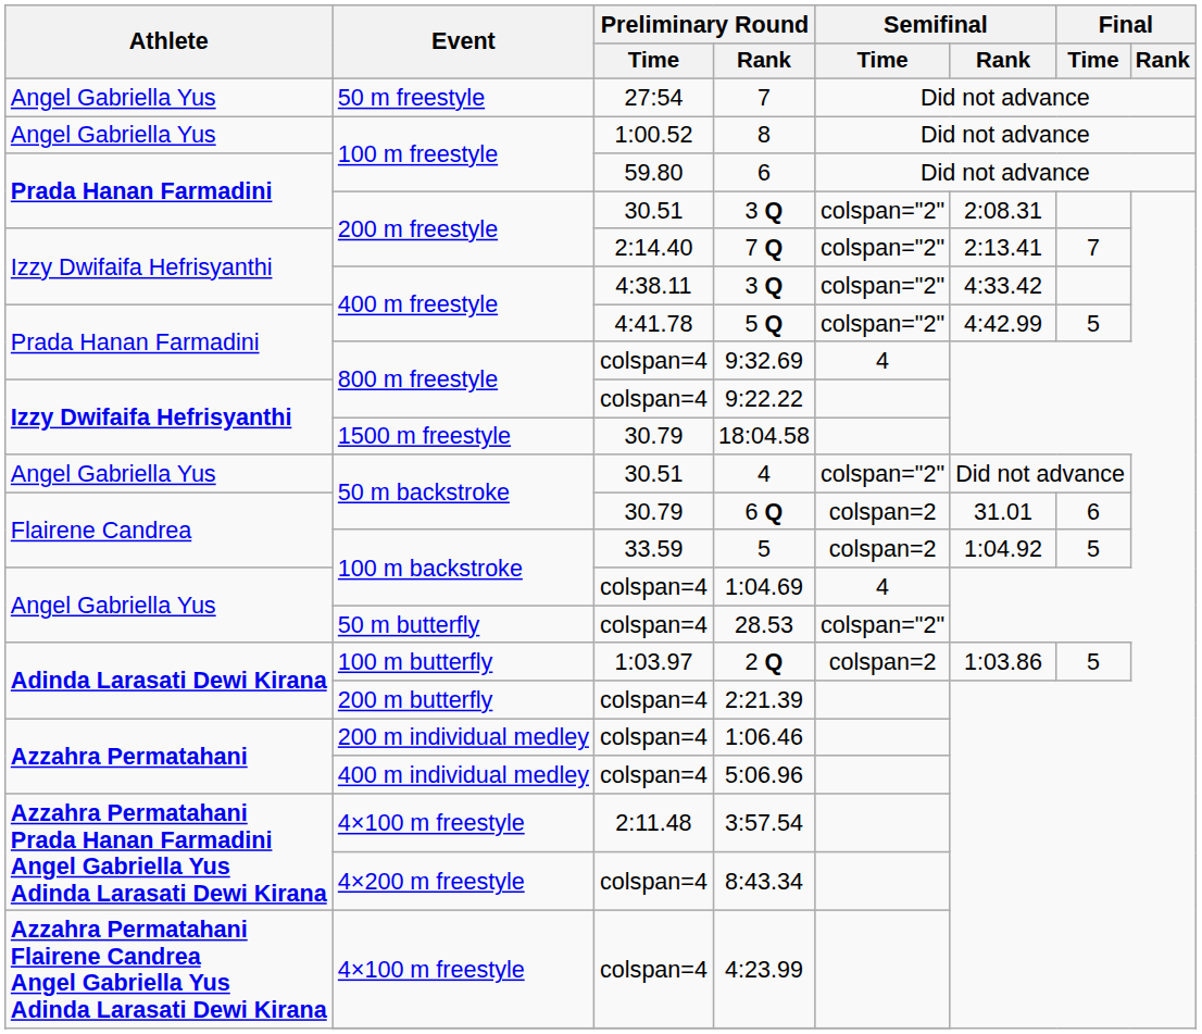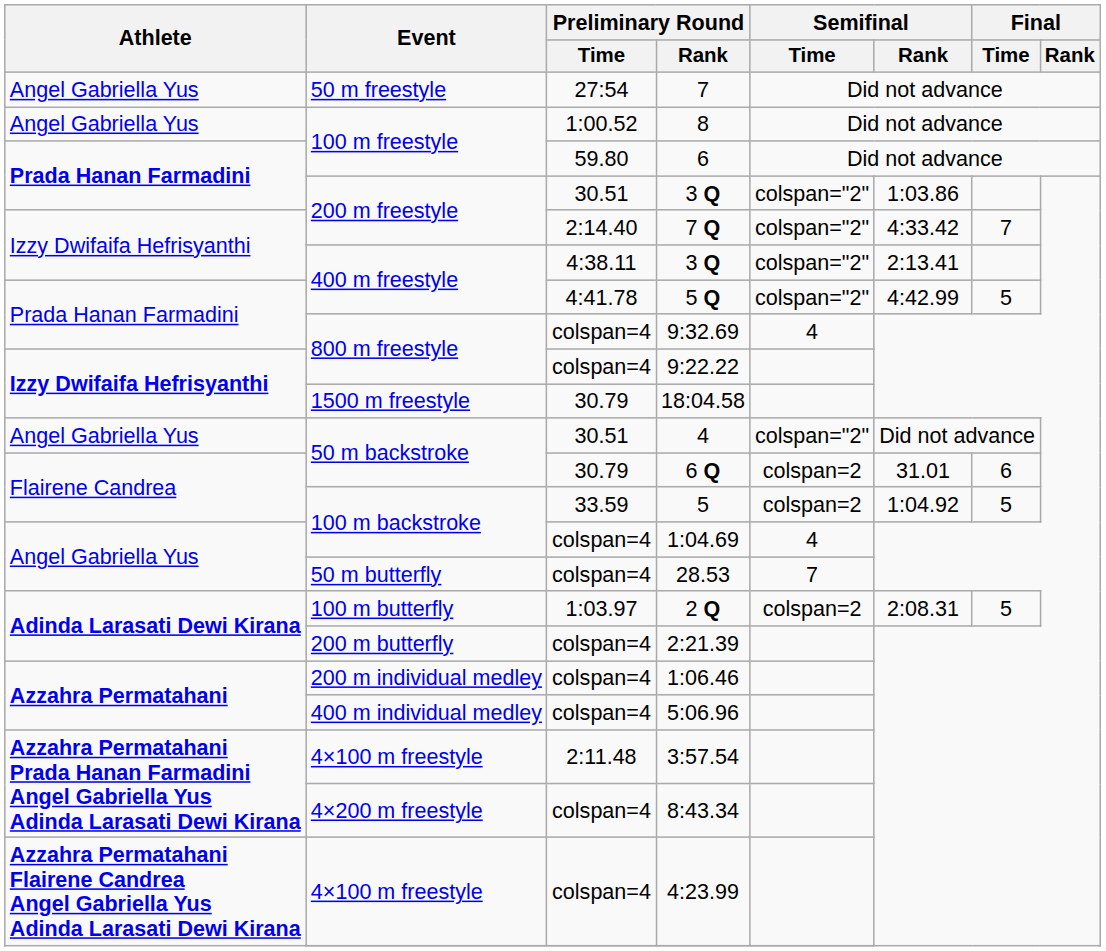200 m freestyle / 3 Q | Semifinal / Rank: 2:08.31 -> 1:03.86
7 Q | Semifinal / Rank: 2:13.41 -> 4:33.42
400 m freestyle / 3 Q | Semifinal / Rank: 4:33.42 -> 2:13.41
28.53 | Semifinal / Time: colspan="2" -> 7
2 Q | Semifinal / Rank: 1:03.86 -> 2:08.31
